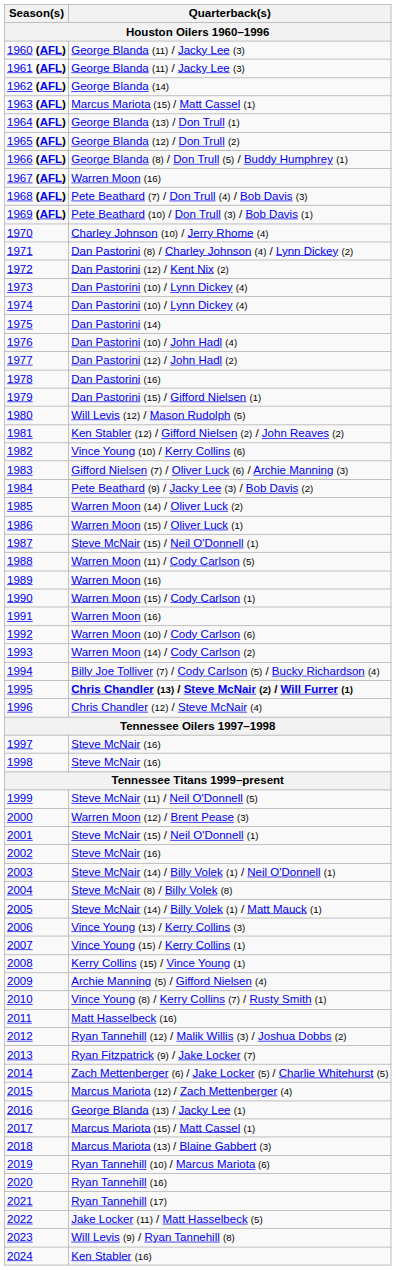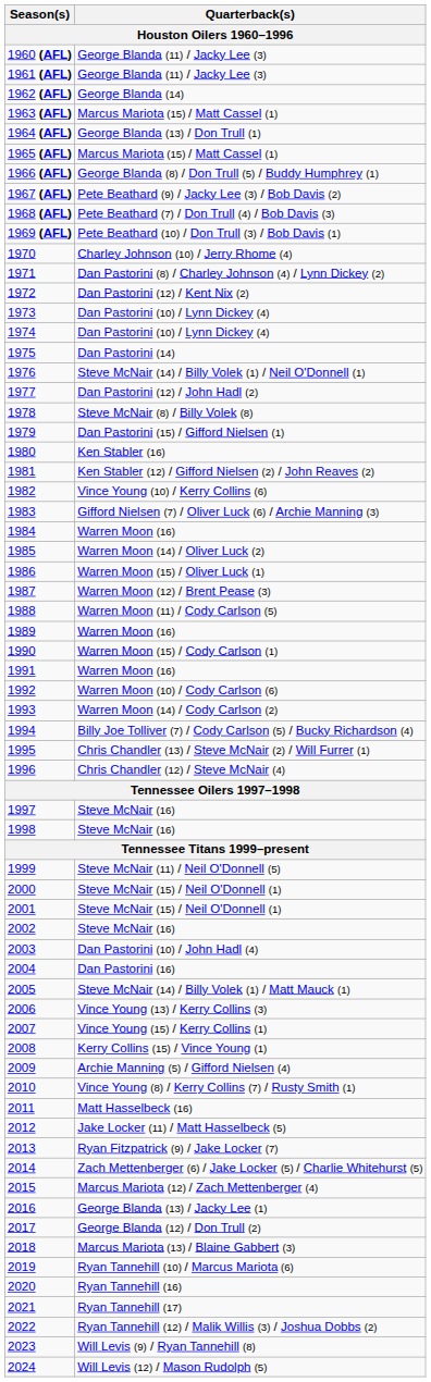1965 (AFL) | Quarterback(s): George Blanda (12) / Don Trull (2) -> Marcus Mariota (15) / Matt Cassel (1)
1967 (AFL) | Quarterback(s): Warren Moon (16) -> Pete Beathard (9) / Jacky Lee (3) / Bob Davis (2)
1976 | Quarterback(s): Dan Pastorini (10) / John Hadl (4) -> Steve McNair (14) / Billy Volek (1) / Neil O'Donnell (1)
1978 | Quarterback(s): Dan Pastorini (16) -> Steve McNair (8) / Billy Volek (8)
1980 | Quarterback(s): Will Levis (12) / Mason Rudolph (5) -> Ken Stabler (16)
1984 | Quarterback(s): Pete Beathard (9) / Jacky Lee (3) / Bob Davis (2) -> Warren Moon (16)
1987 | Quarterback(s): Steve McNair (15) / Neil O'Donnell (1) -> Warren Moon (12) / Brent Pease (3)
1995 | Quarterback(s): bold -> normal
2000 | Quarterback(s): Warren Moon (12) / Brent Pease (3) -> Steve McNair (15) / Neil O'Donnell (1)
2003 | Quarterback(s): Steve McNair (14) / Billy Volek (1) / Neil O'Donnell (1) -> Dan Pastorini (10) / John Hadl (4)
2004 | Quarterback(s): Steve McNair (8) / Billy Volek (8) -> Dan Pastorini (16)
2012 | Quarterback(s): Ryan Tannehill (12) / Malik Willis (3) / Joshua Dobbs (2) -> Jake Locker (11) / Matt Hasselbeck (5)
2017 | Quarterback(s): Marcus Mariota (15) / Matt Cassel (1) -> George Blanda (12) / Don Trull (2)
2022 | Quarterback(s): Jake Locker (11) / Matt Hasselbeck (5) -> Ryan Tannehill (12) / Malik Willis (3) / Joshua Dobbs (2)
2024 | Quarterback(s): Ken Stabler (16) -> Will Levis (12) / Mason Rudolph (5)
